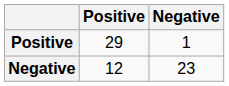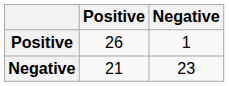row 2 | Positive: 29 -> 26
row 3 | Positive: 12 -> 21
